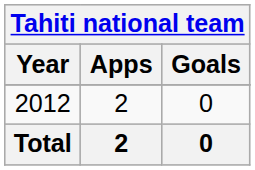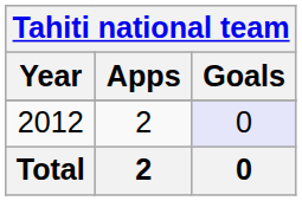2012 | Goals: no background -> lavender background
